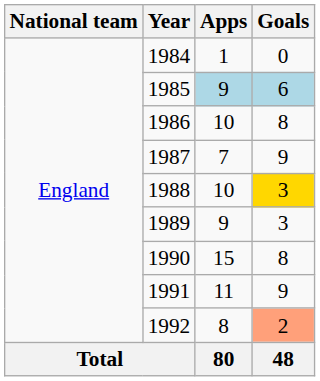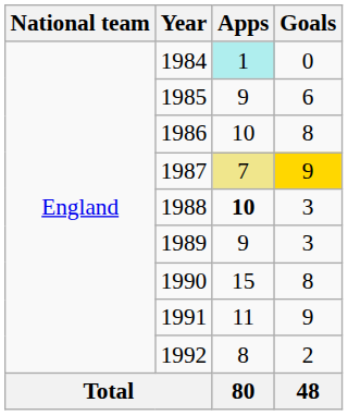1984 | Apps: no background -> paleturquoise background
1985 | Apps: lightblue background -> no background
1985 | Goals: lightblue background -> no background
1987 | Apps: no background -> khaki background
1987 | Goals: no background -> gold background
1988 | Apps: normal -> bold
1988 | Goals: gold background -> no background
1992 | Goals: lightsalmon background -> no background
